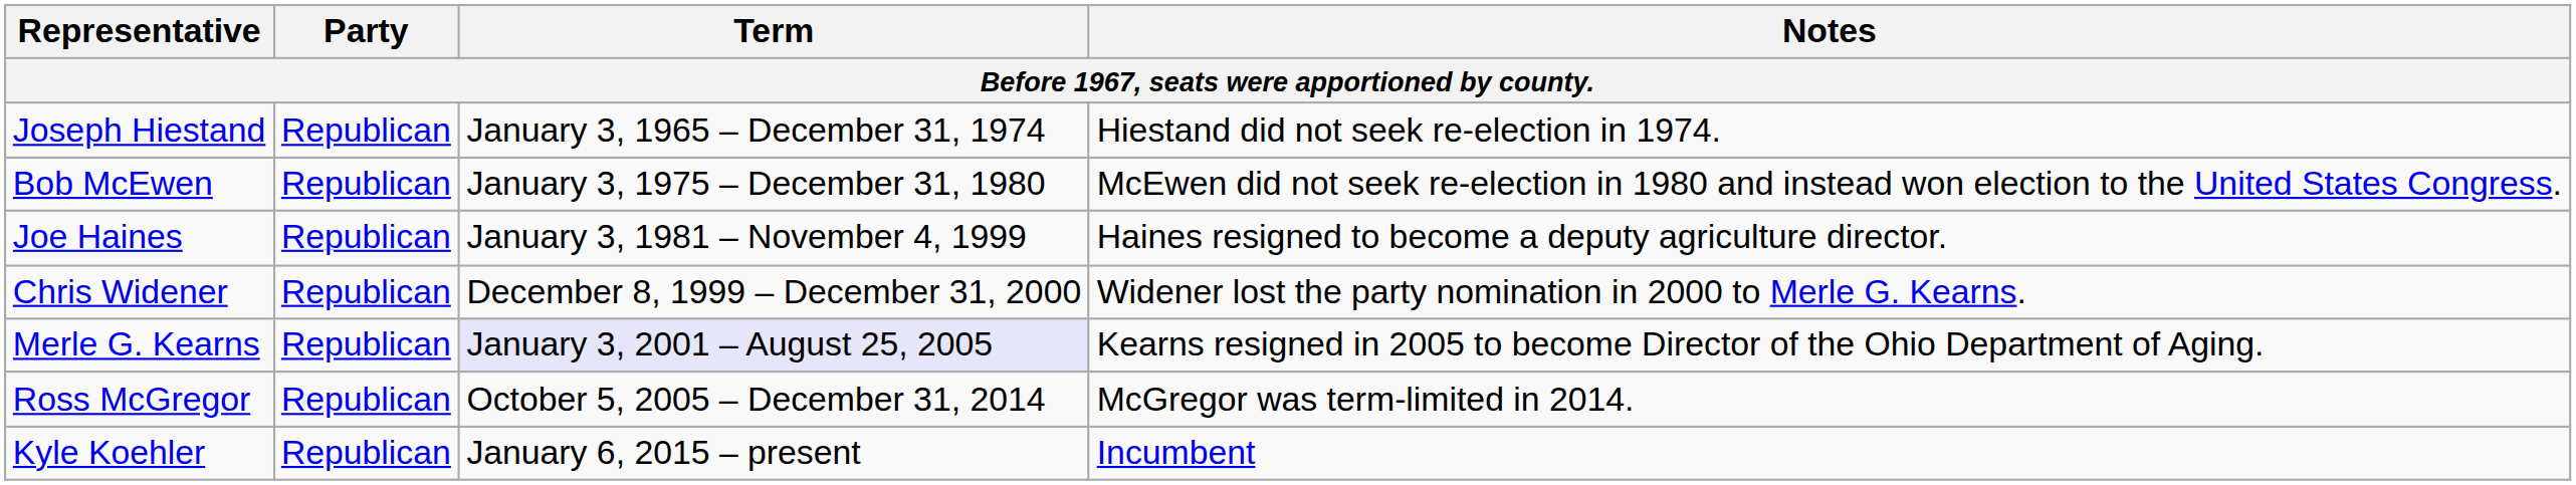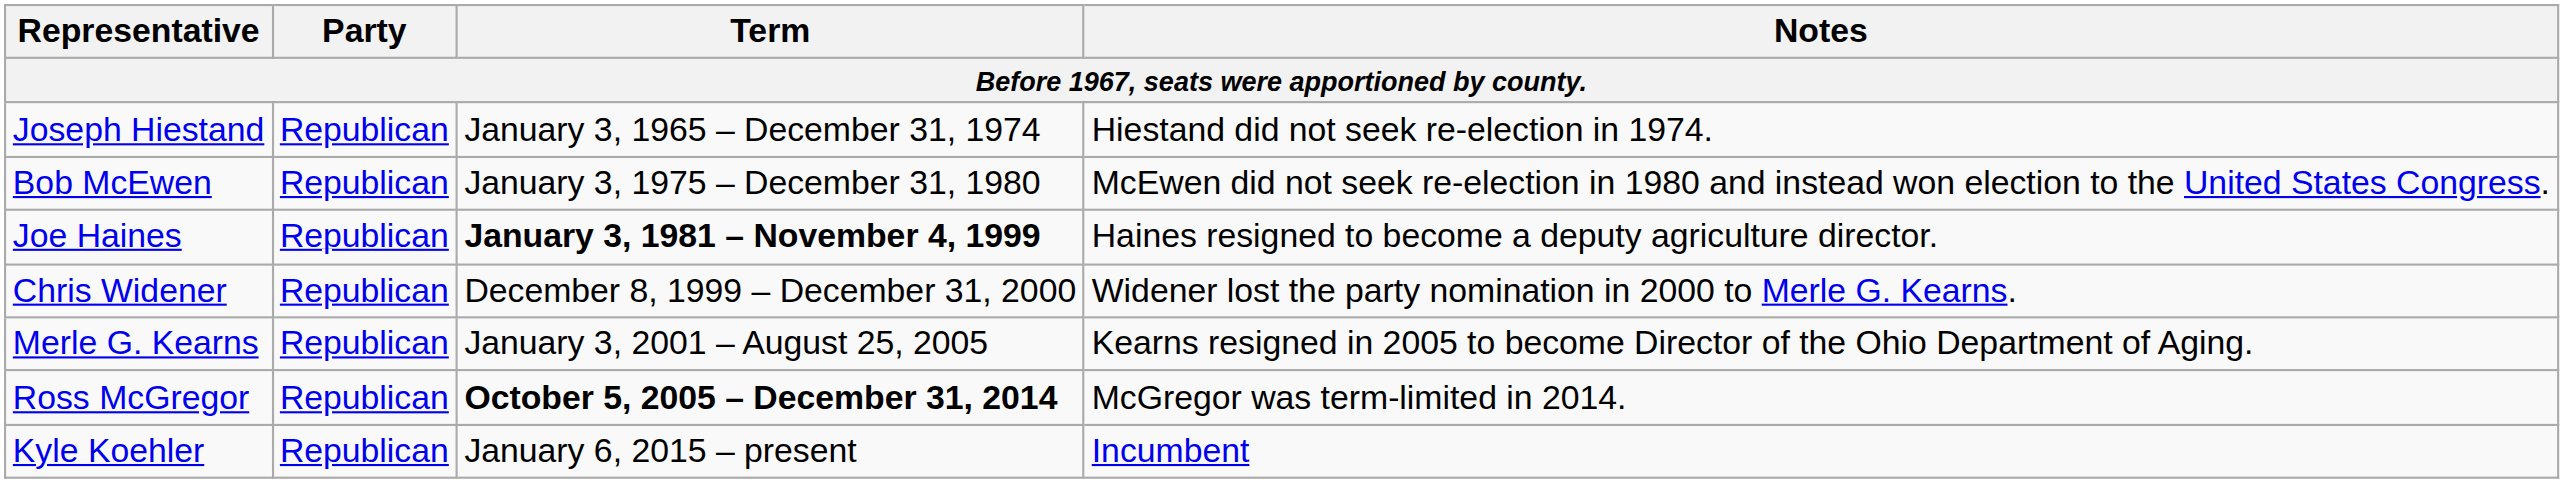Joe Haines | Term: normal -> bold
Merle G. Kearns | Term: lavender background -> no background
Ross McGregor | Term: normal -> bold
